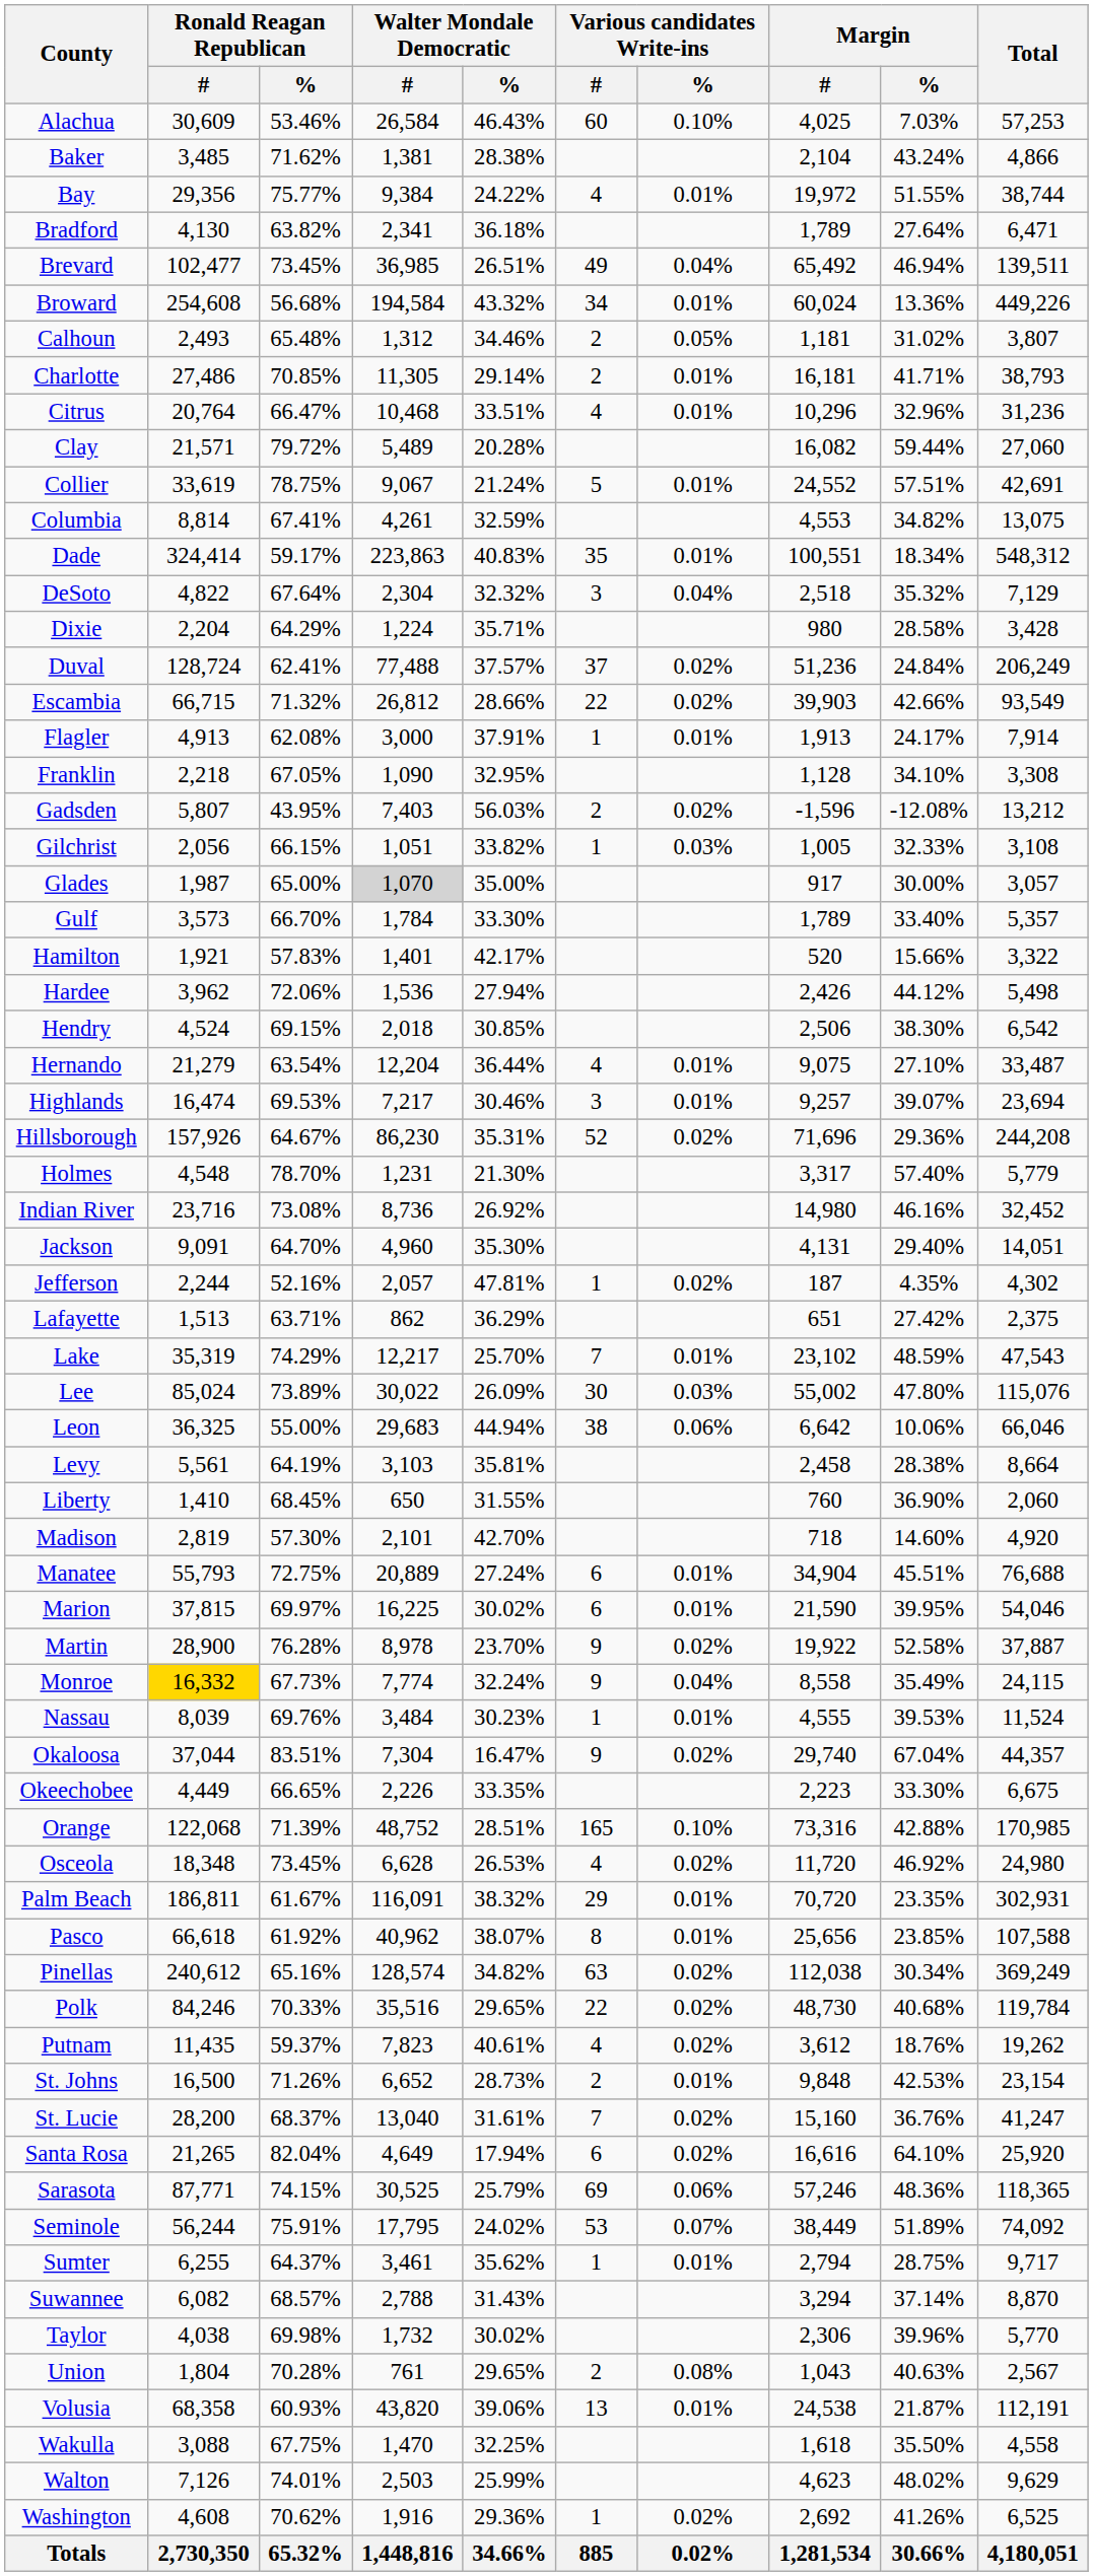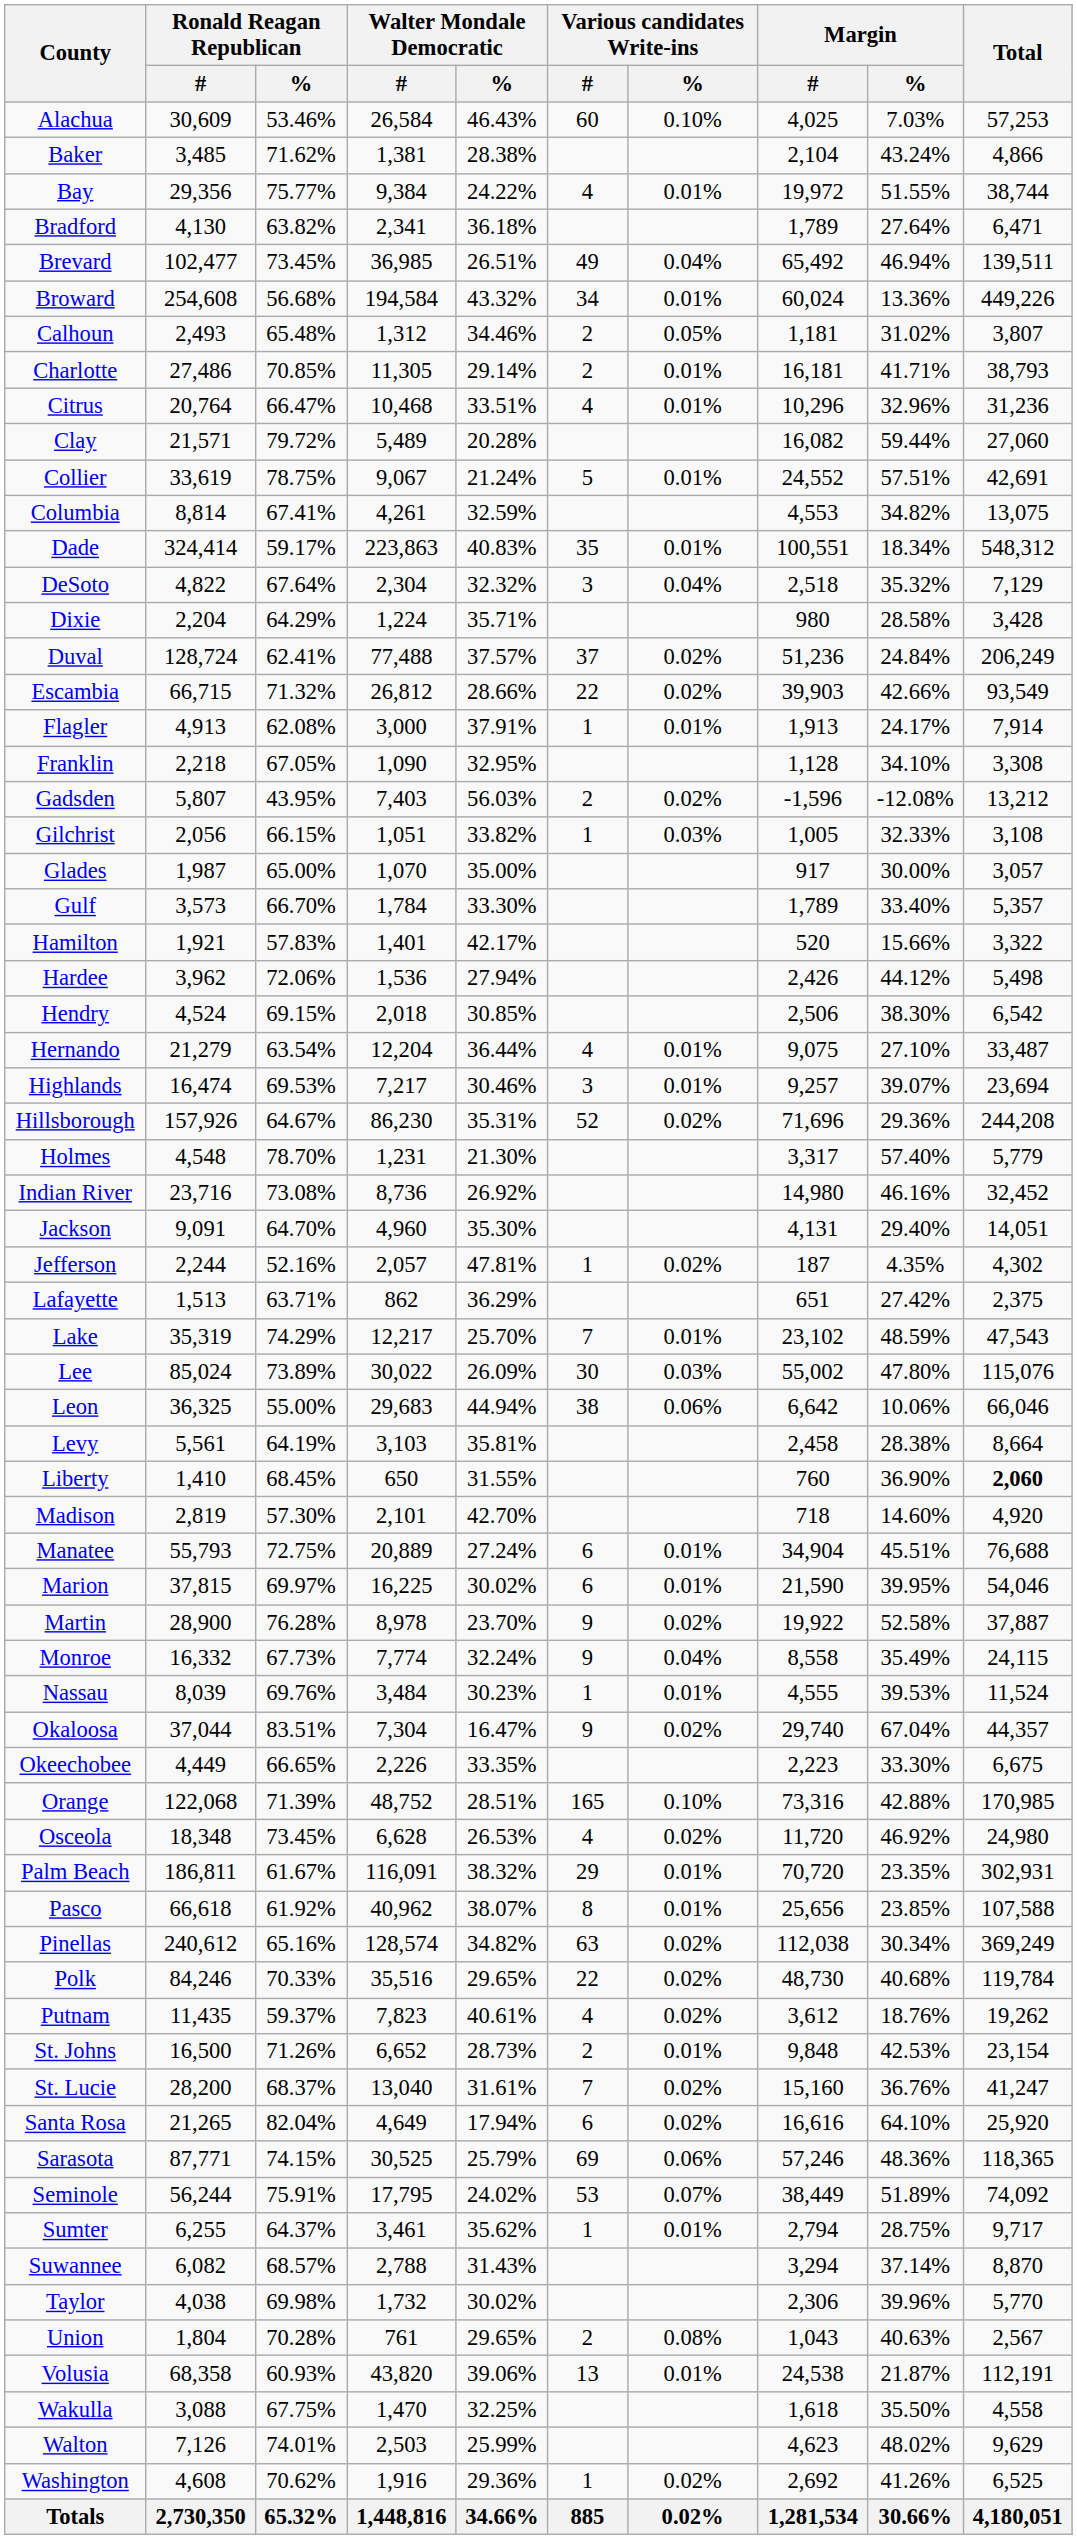Glades | Walter Mondale Democratic / #: lightgrey background -> no background
Liberty | Total: normal -> bold
Monroe | Ronald Reagan Republican / #: gold background -> no background
